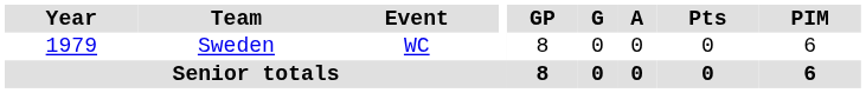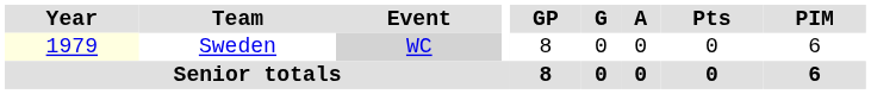Sweden | Year: no background -> lightyellow background
Sweden | Event: no background -> lightgrey background
